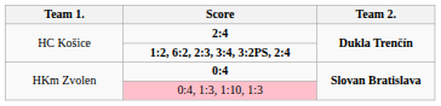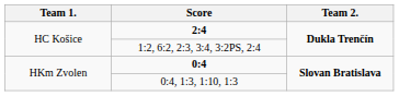1:2, 6:2, 2:3, 3:4, 3:2PS, 2:4 | Score: bold -> normal
0:4, 1:3, 1:10, 1:3 | Score: pink background -> no background
